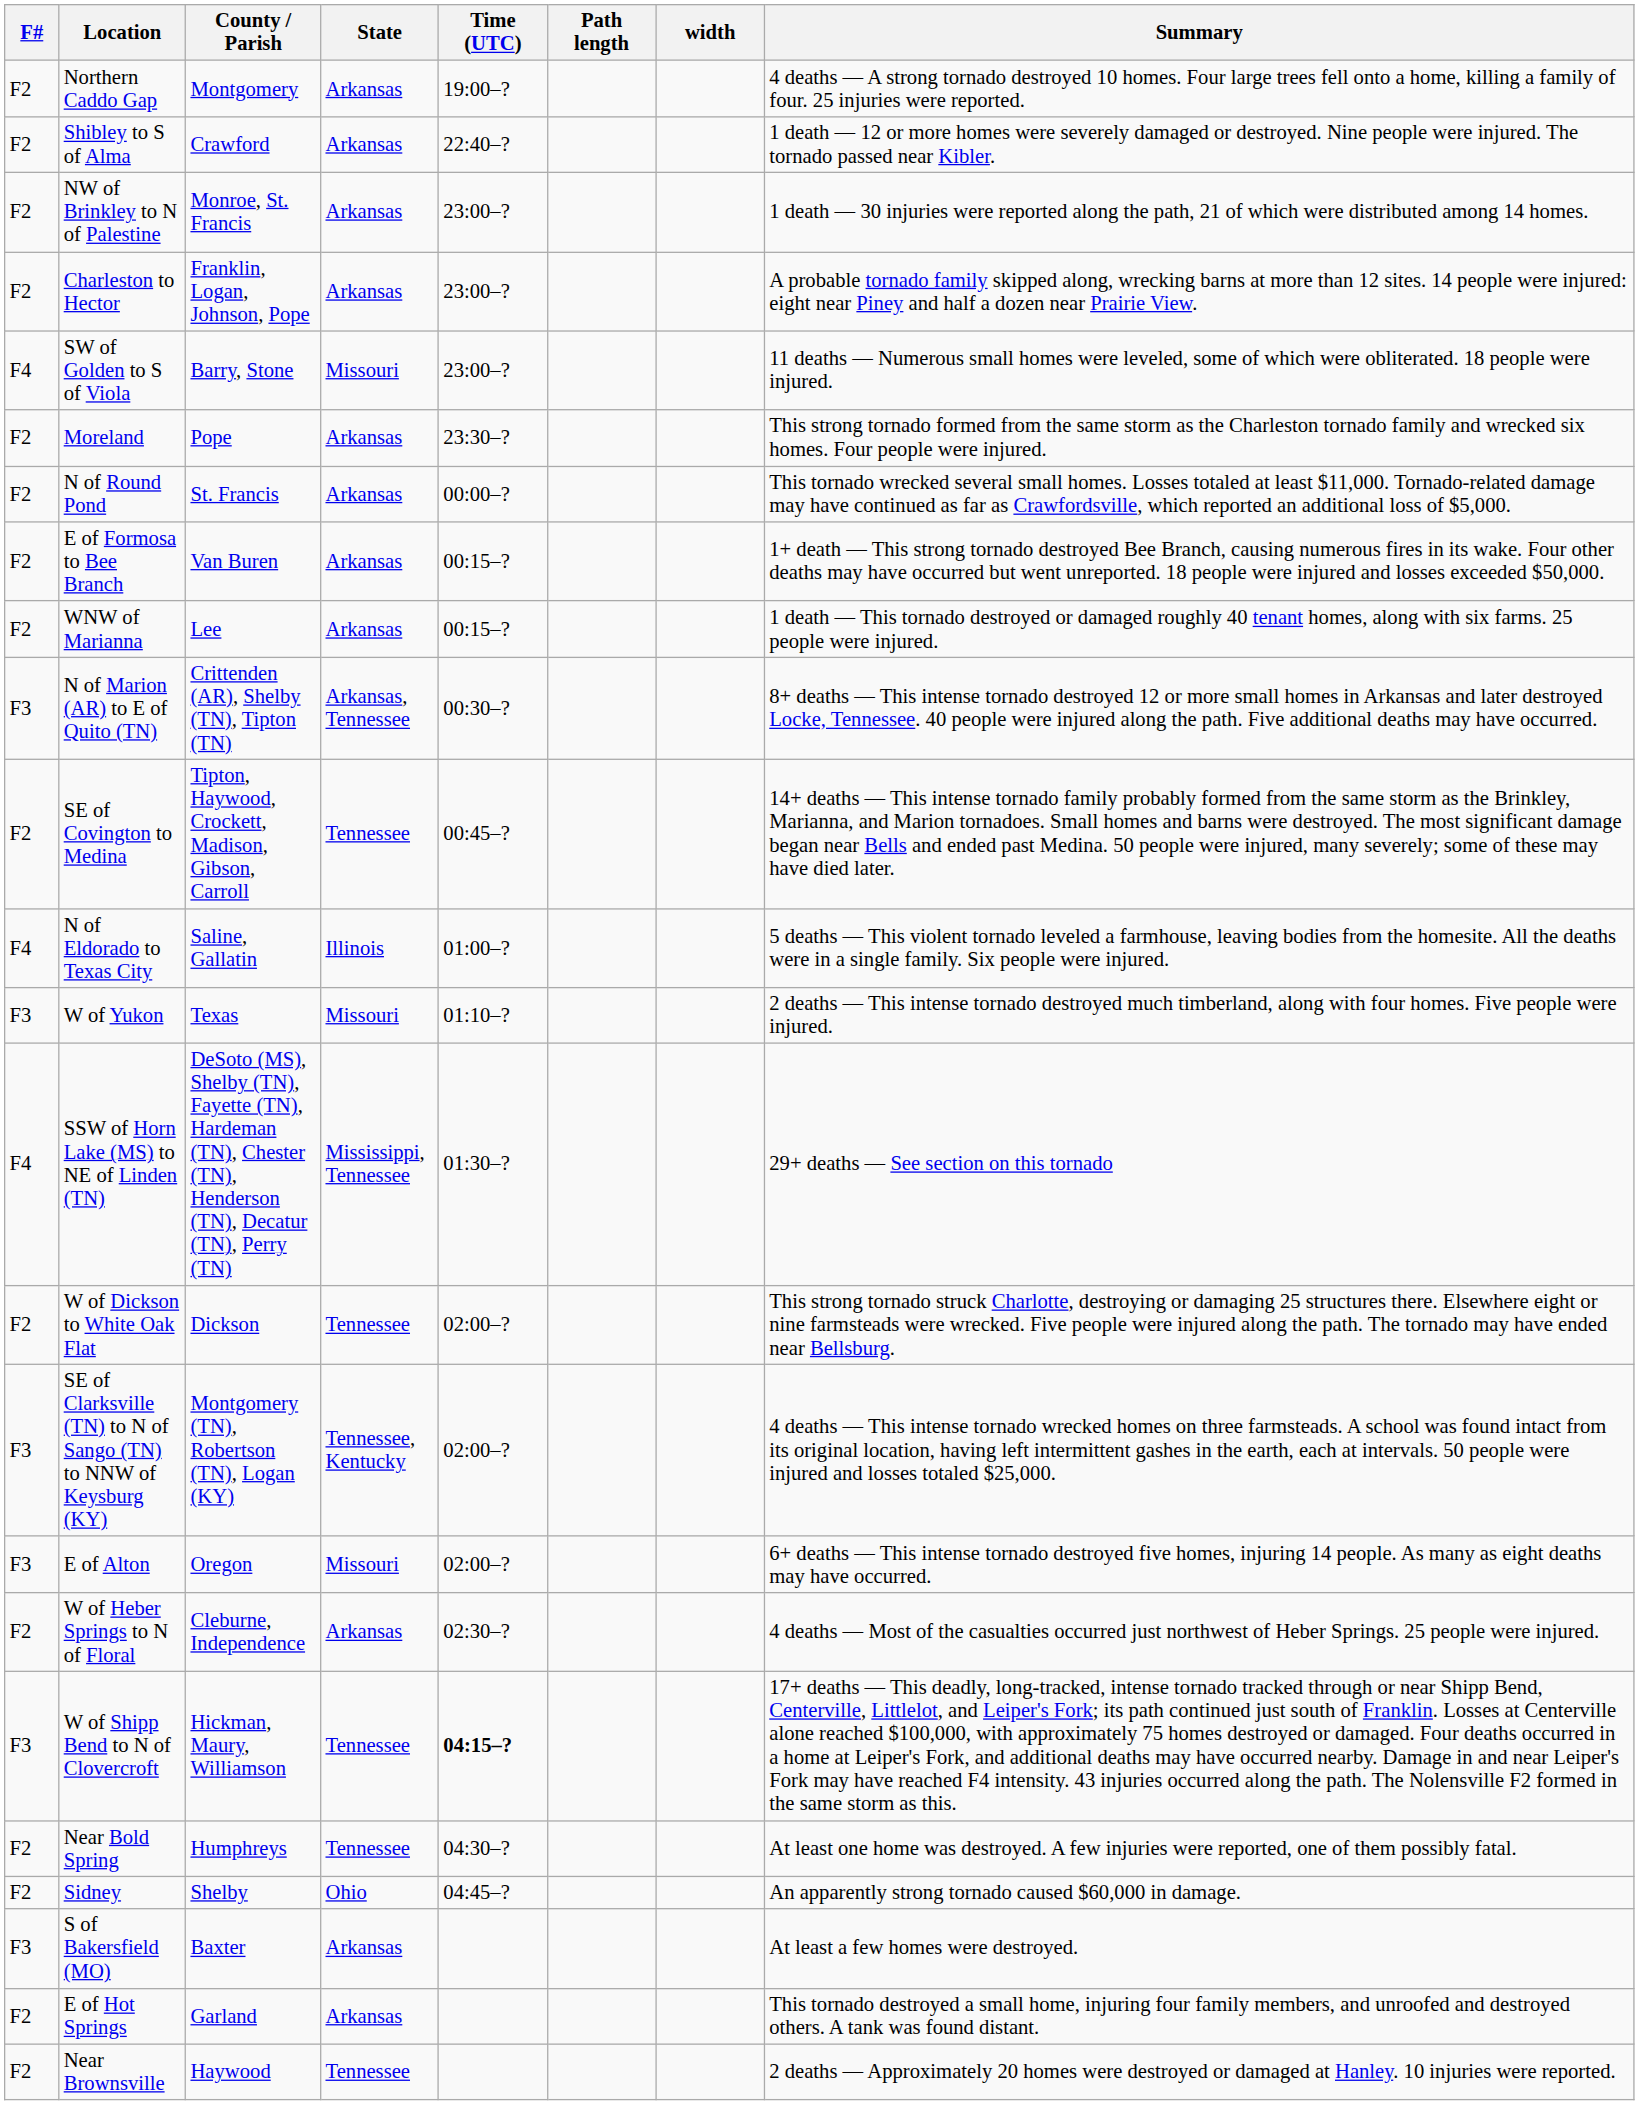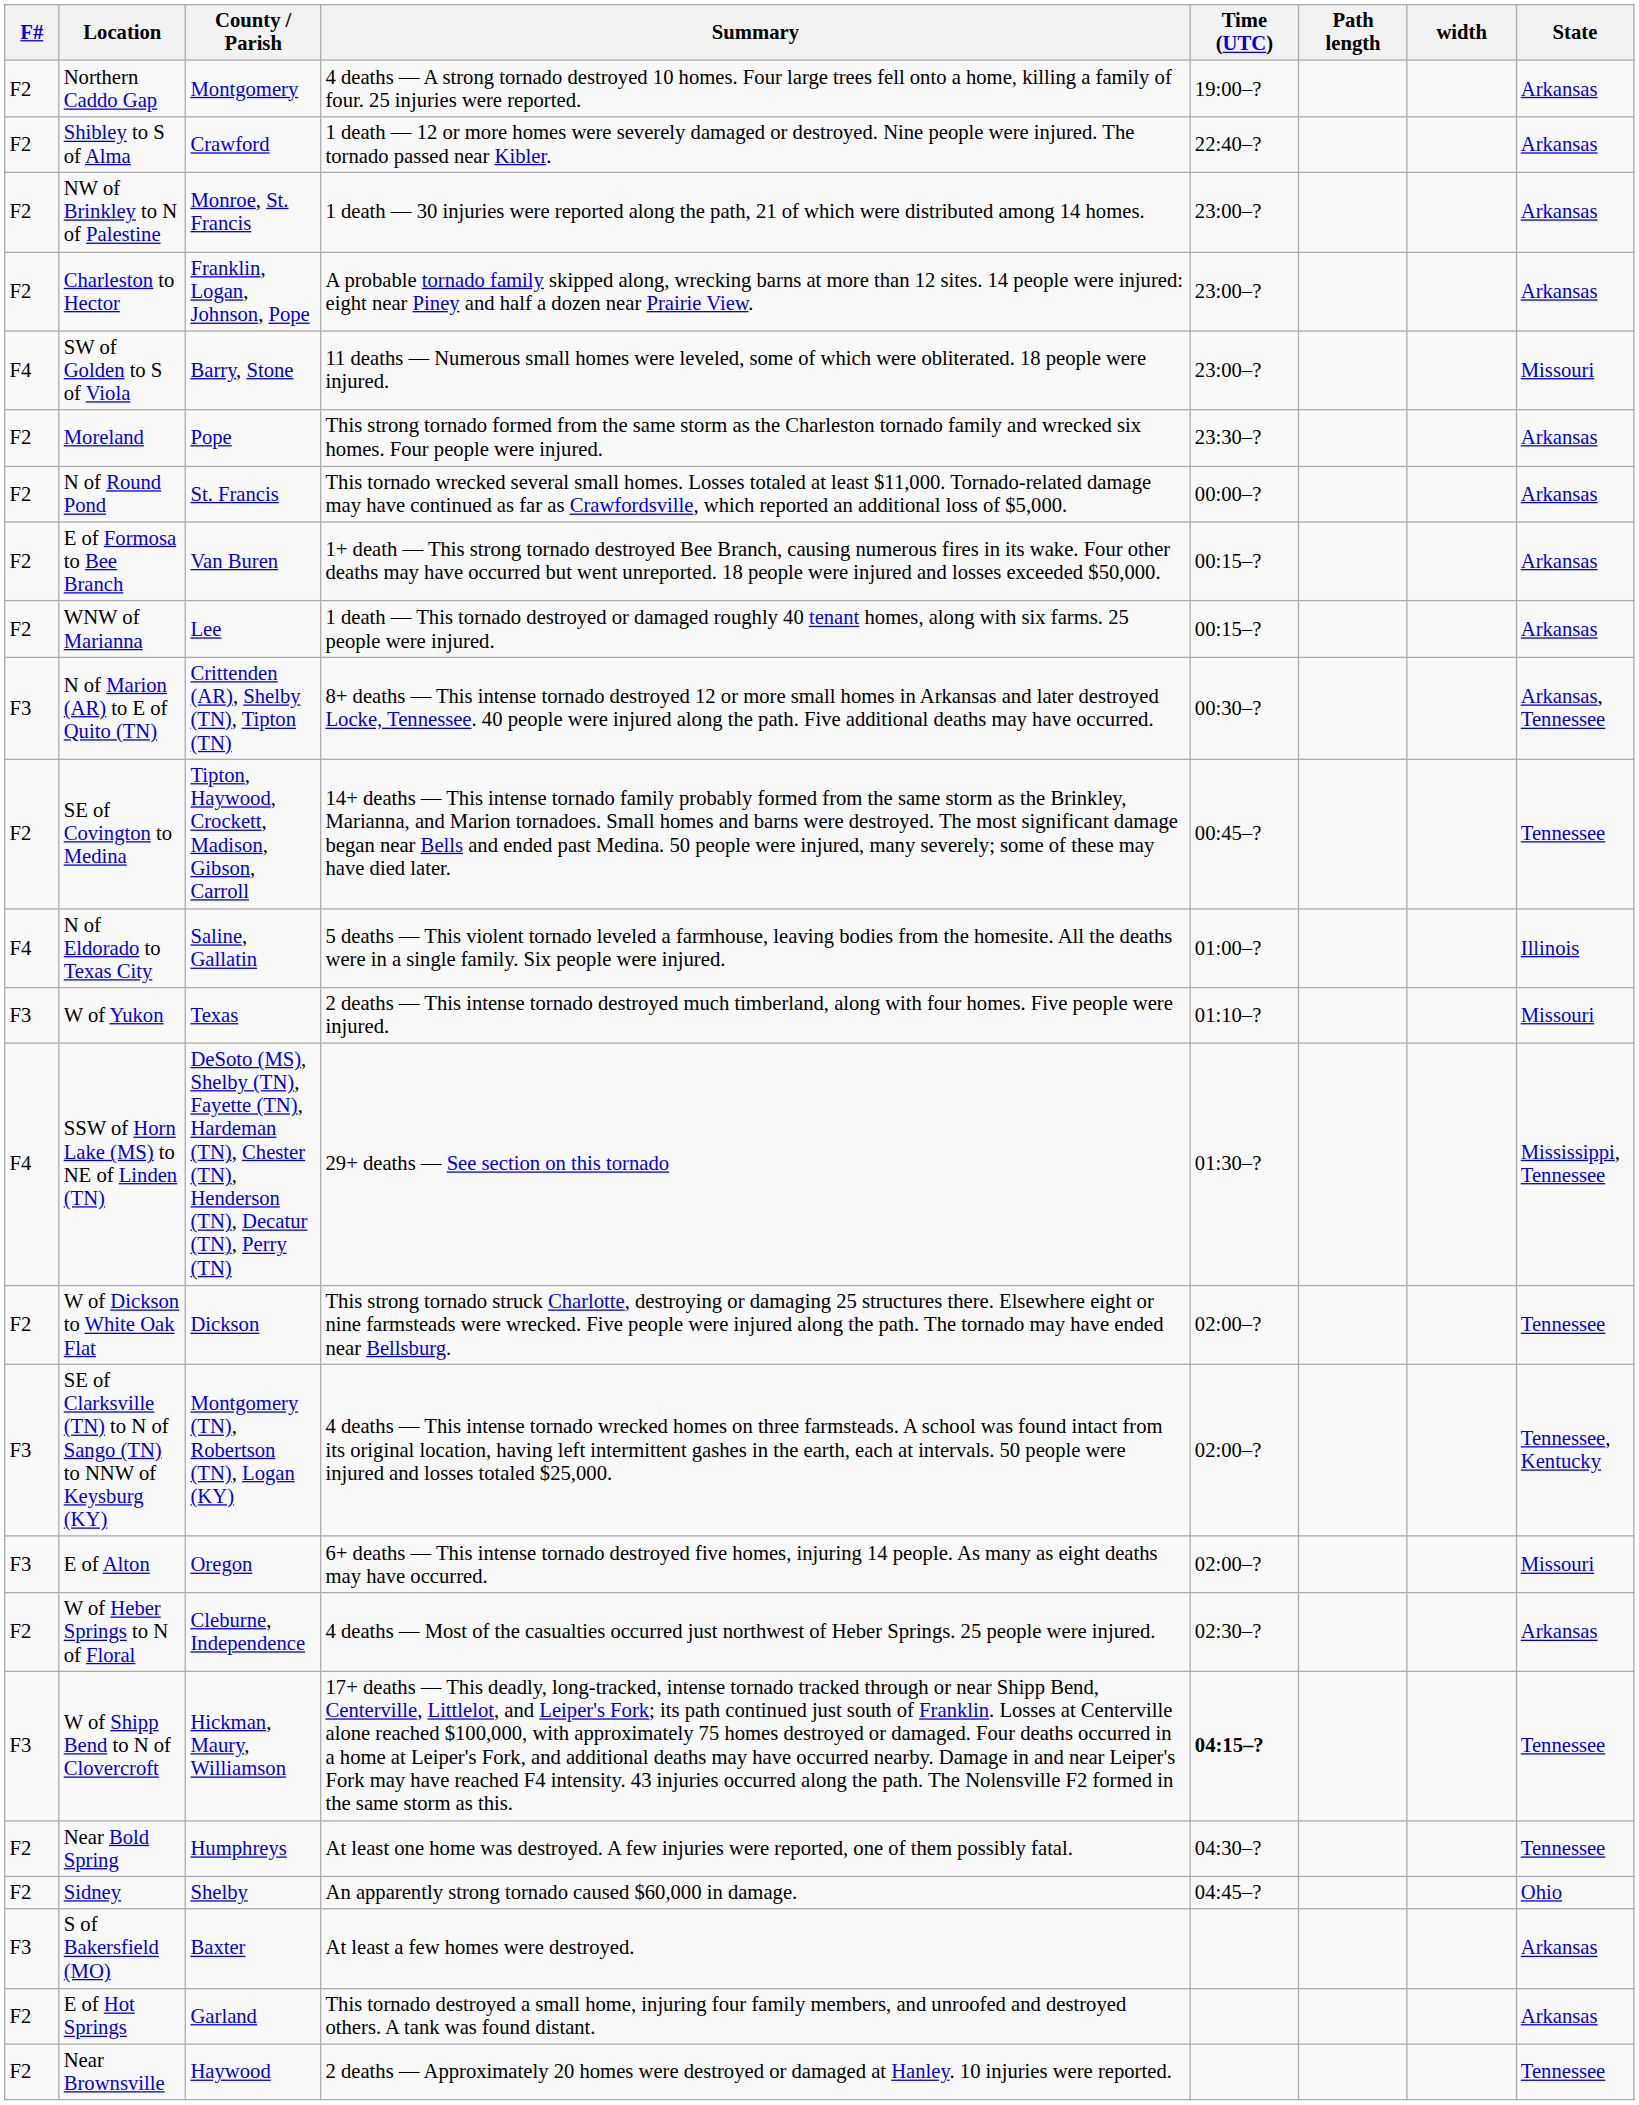columns swapped: State <-> Summary
